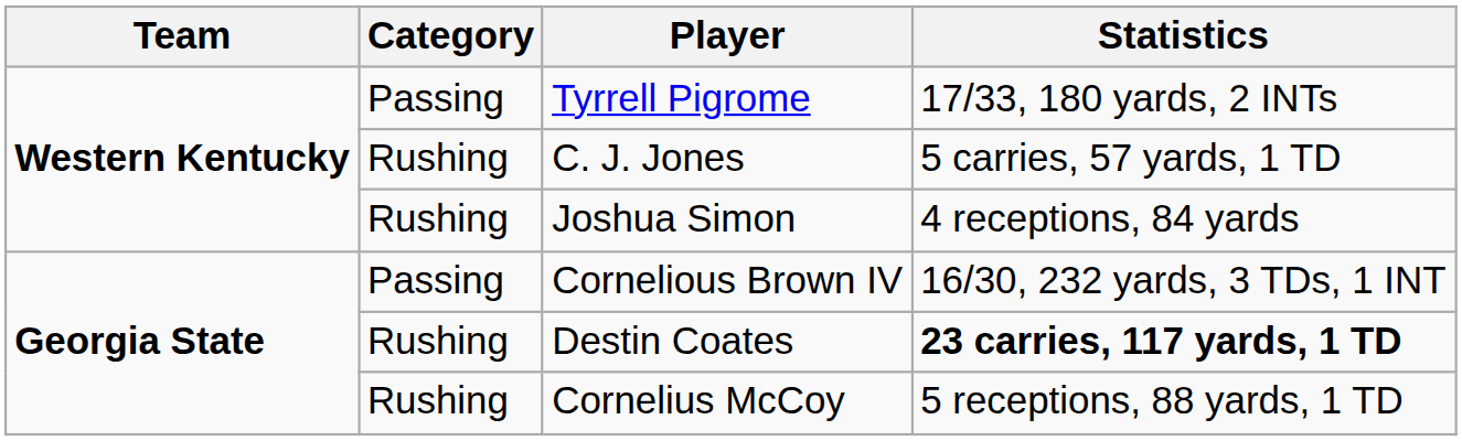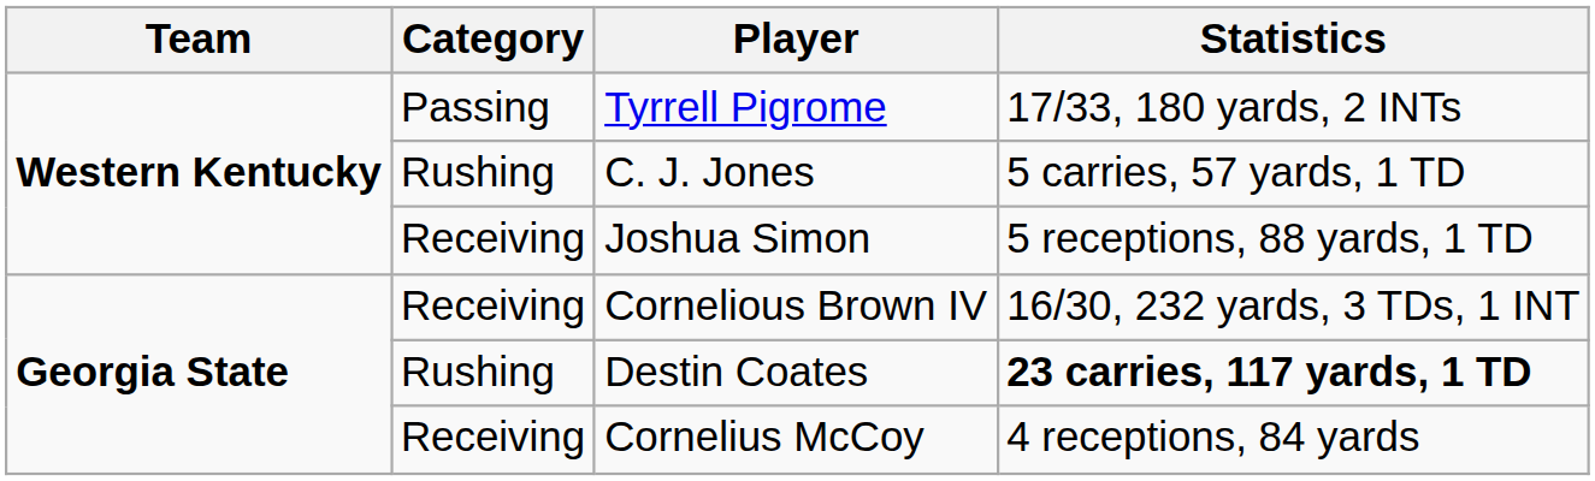Joshua Simon | Category: Rushing -> Receiving
Joshua Simon | Statistics: 4 receptions, 84 yards -> 5 receptions, 88 yards, 1 TD
Cornelious Brown IV | Category: Passing -> Receiving
Cornelius McCoy | Category: Rushing -> Receiving
Cornelius McCoy | Statistics: 5 receptions, 88 yards, 1 TD -> 4 receptions, 84 yards
